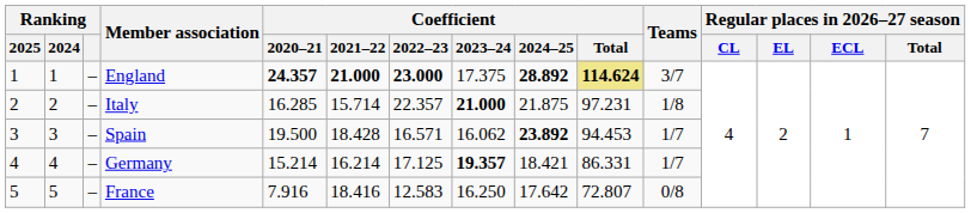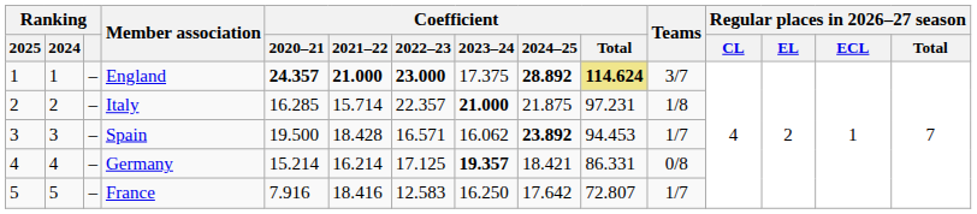Germany | Teams: 1/7 -> 0/8
France | Teams: 0/8 -> 1/7
